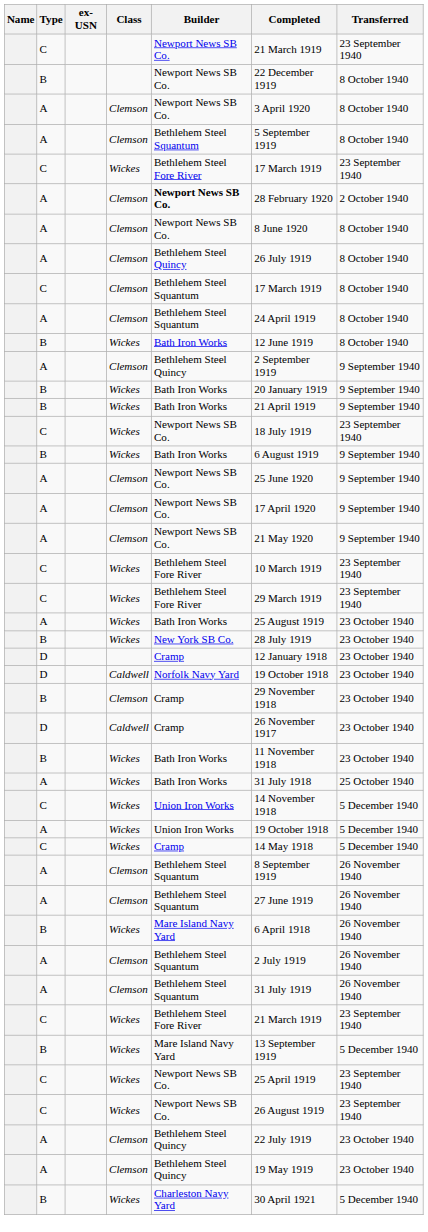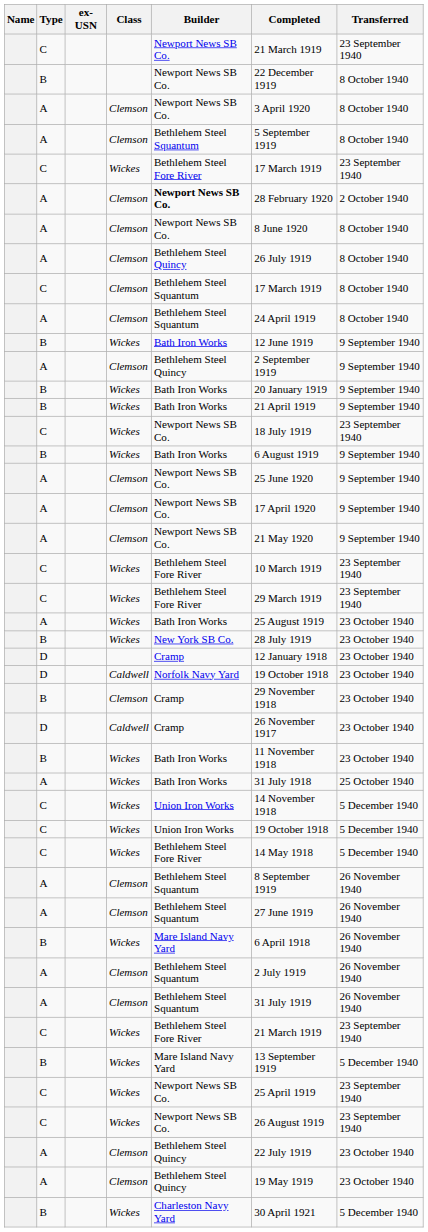row 12 | Transferred: 8 October 1940 -> 9 September 1940
row 32 | Type: A -> C
row 33 | Builder: Cramp -> Bethlehem Steel Fore River
